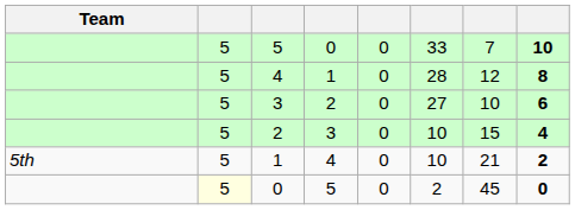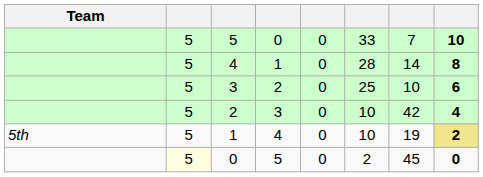row 3 | column 7: 12 -> 14
row 4 | column 6: 27 -> 25
row 5 | column 7: 15 -> 42
row 6 | column 7: 21 -> 19
row 6 | column 8: no background -> khaki background
